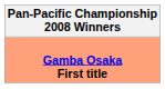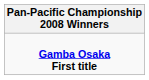row 2 | column 1: lightsalmon background -> no background
